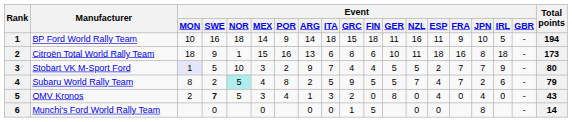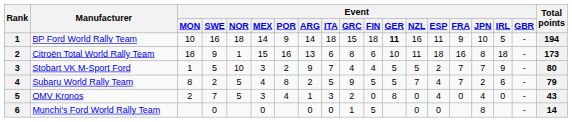BP Ford World Rally Team | Event / GER: normal -> bold
Stobart VK M-Sport Ford | Event / MON: lavender background -> no background
Subaru World Rally Team | Event / NOR: paleturquoise background -> no background
OMV Kronos | Event / SWE: bold -> normal
